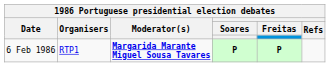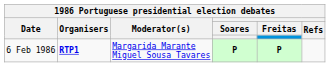6 Feb 1986 | Organisers: normal -> bold
6 Feb 1986 | Moderator(s): bold -> normal
